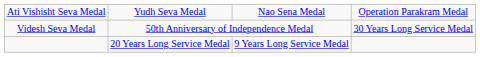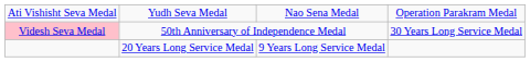Videsh Seva Medal | column 1: no background -> pink background
